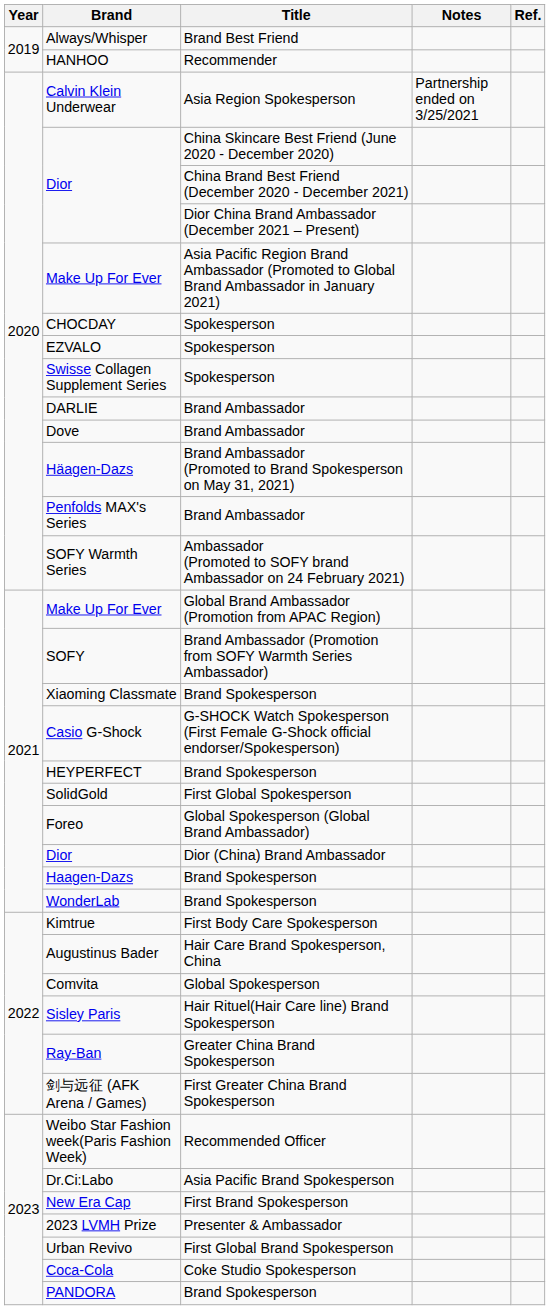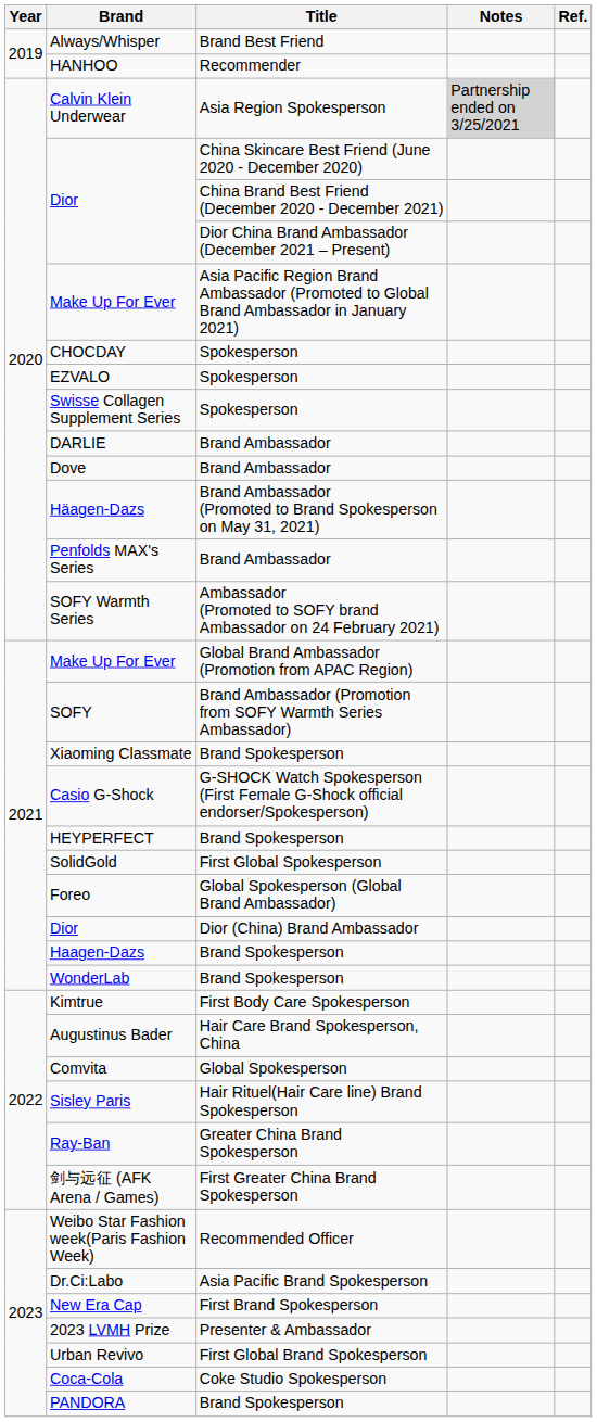Calvin Klein Underwear | Notes: no background -> lightgrey background
